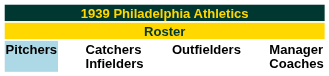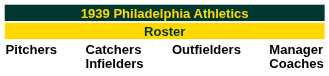Pitchers | column 1: lightblue background -> no background
